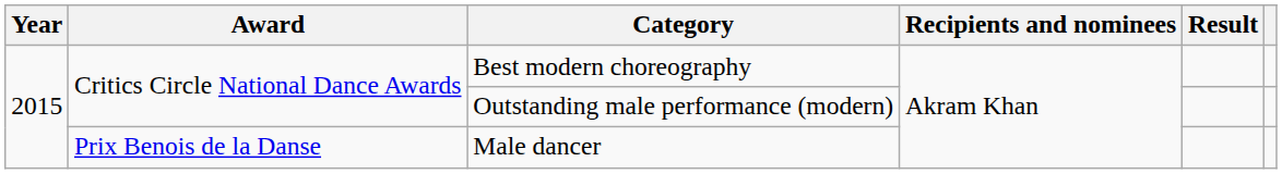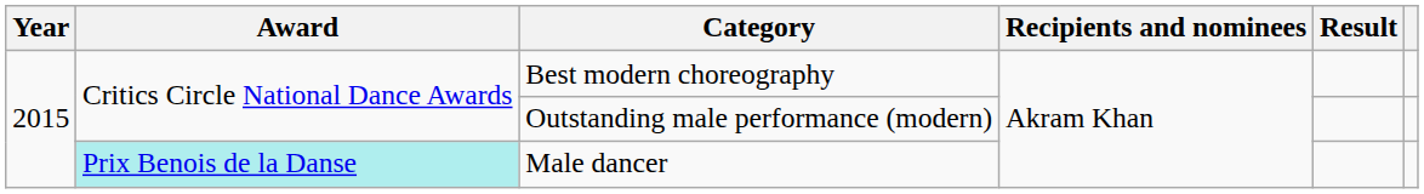Male dancer | Award: no background -> paleturquoise background
